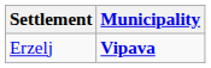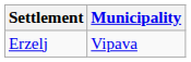Erzelj | Municipality: bold -> normal
